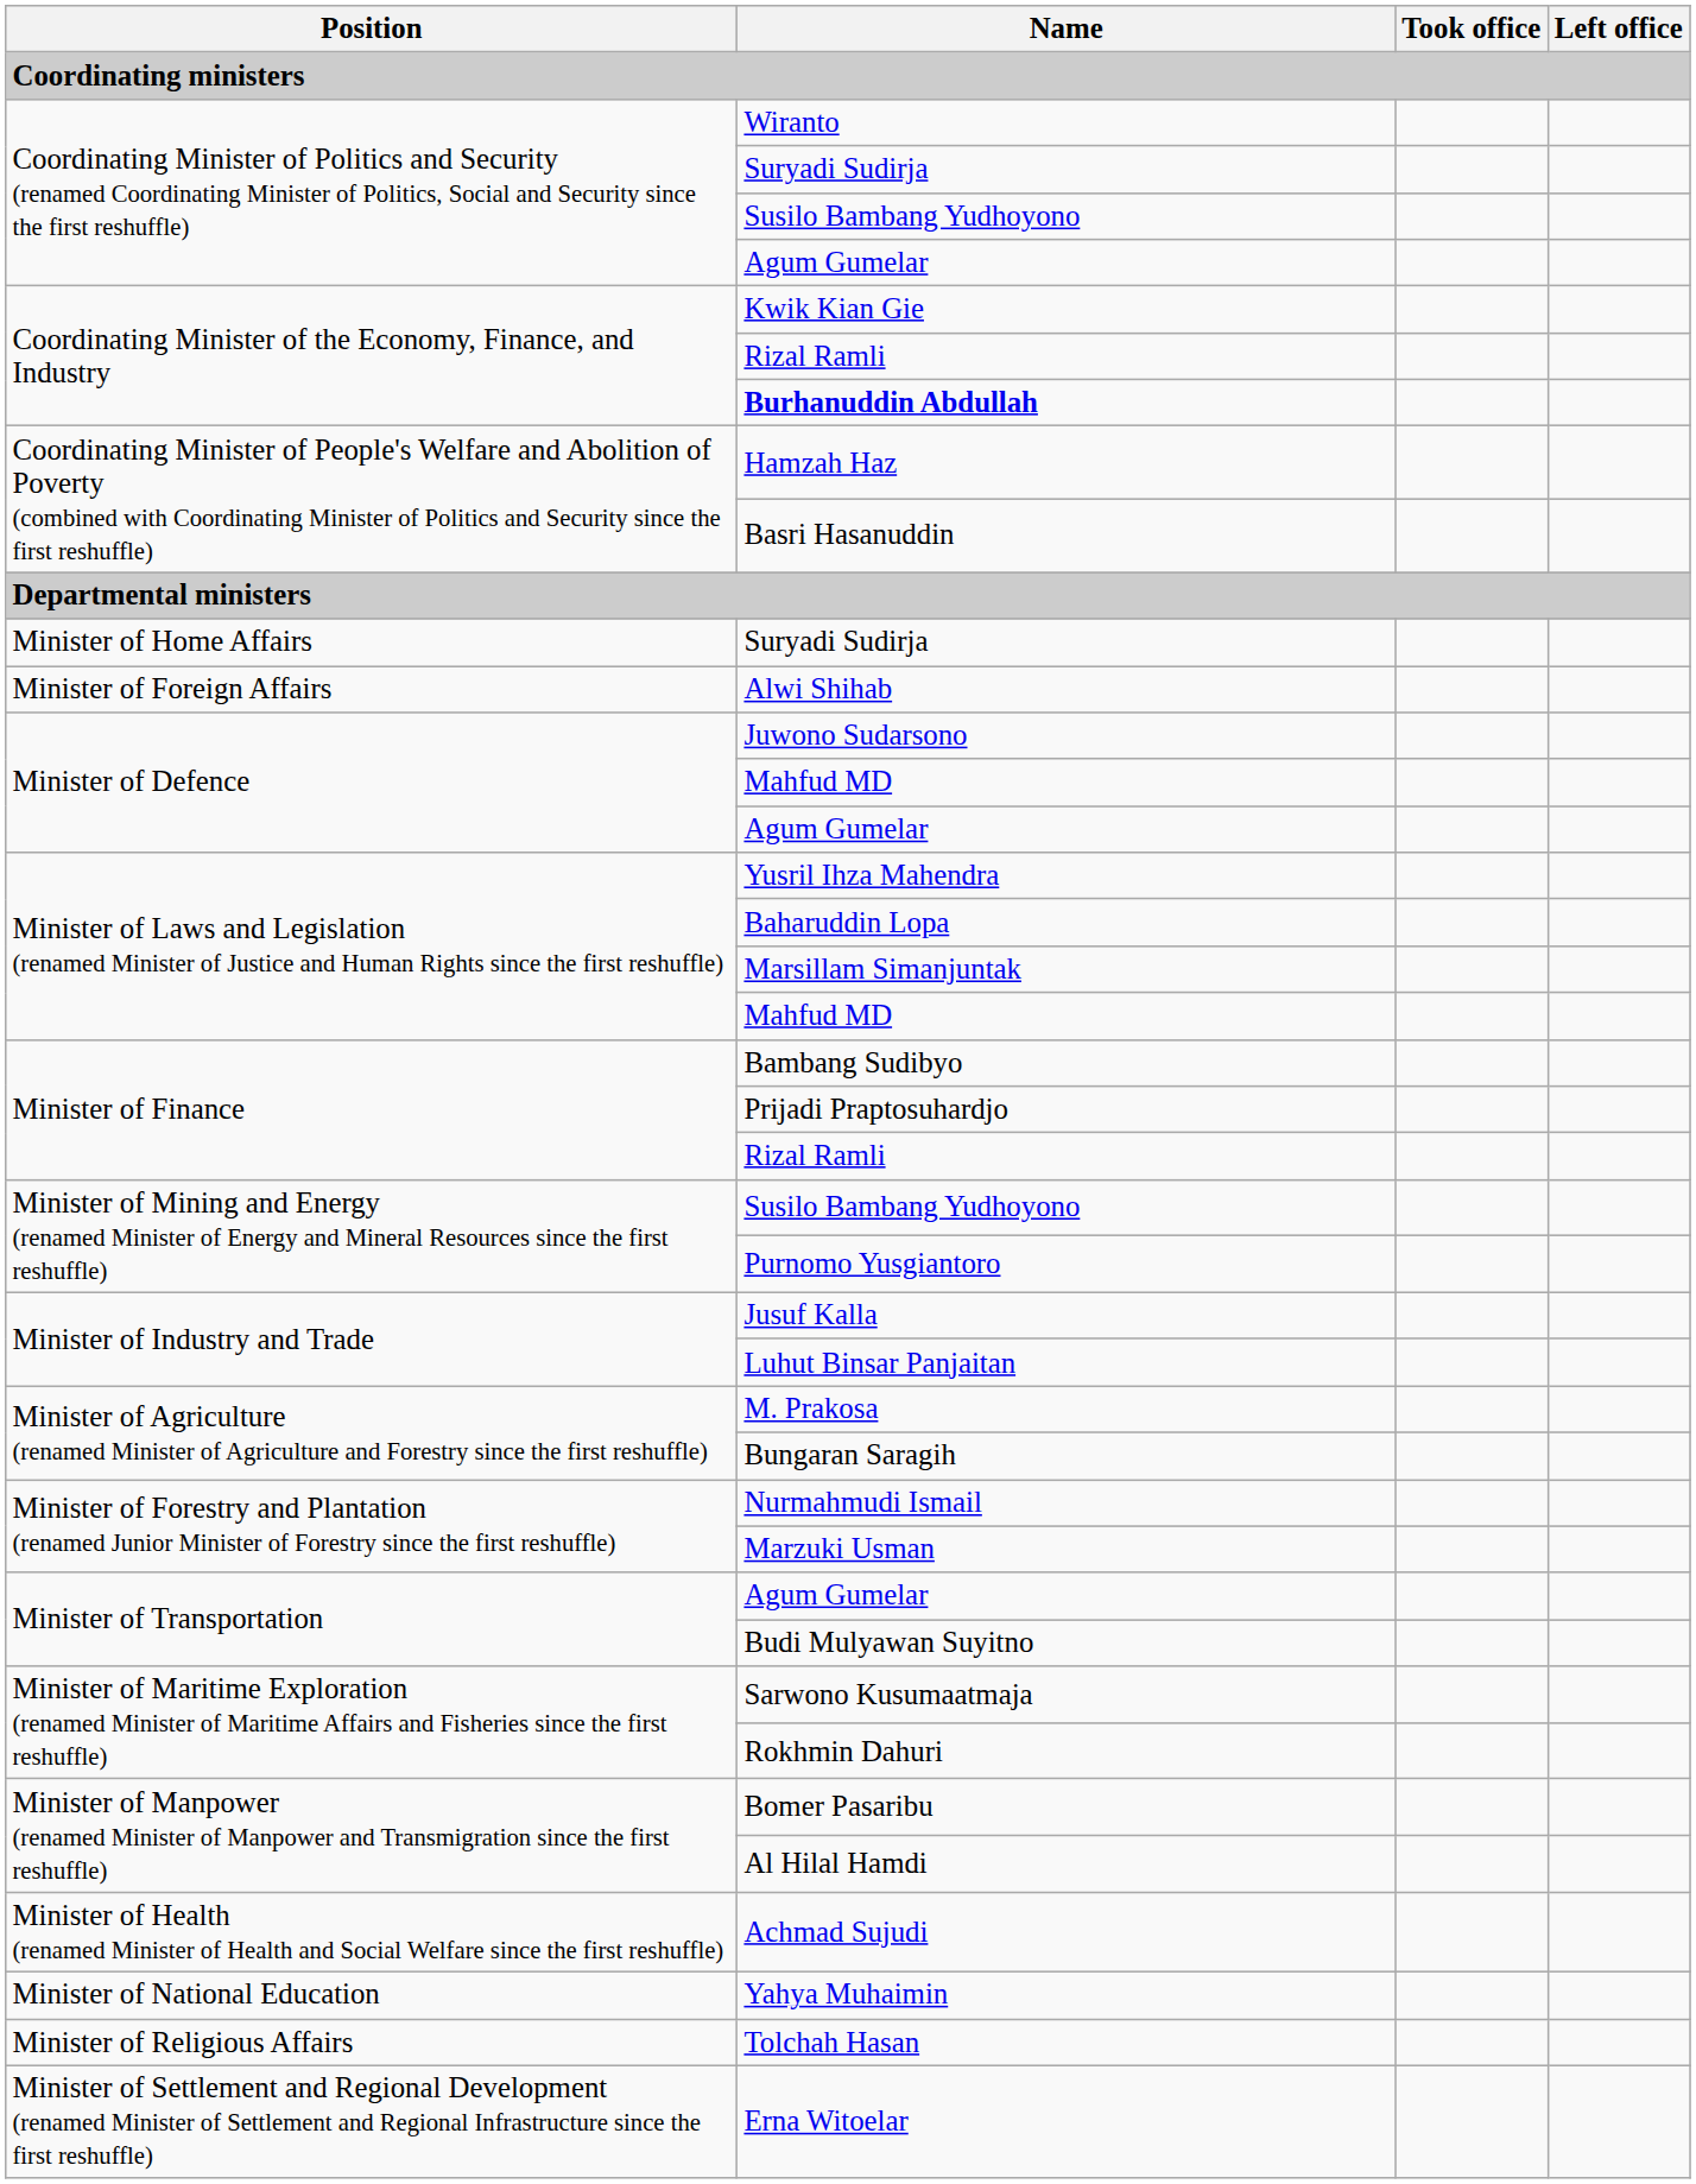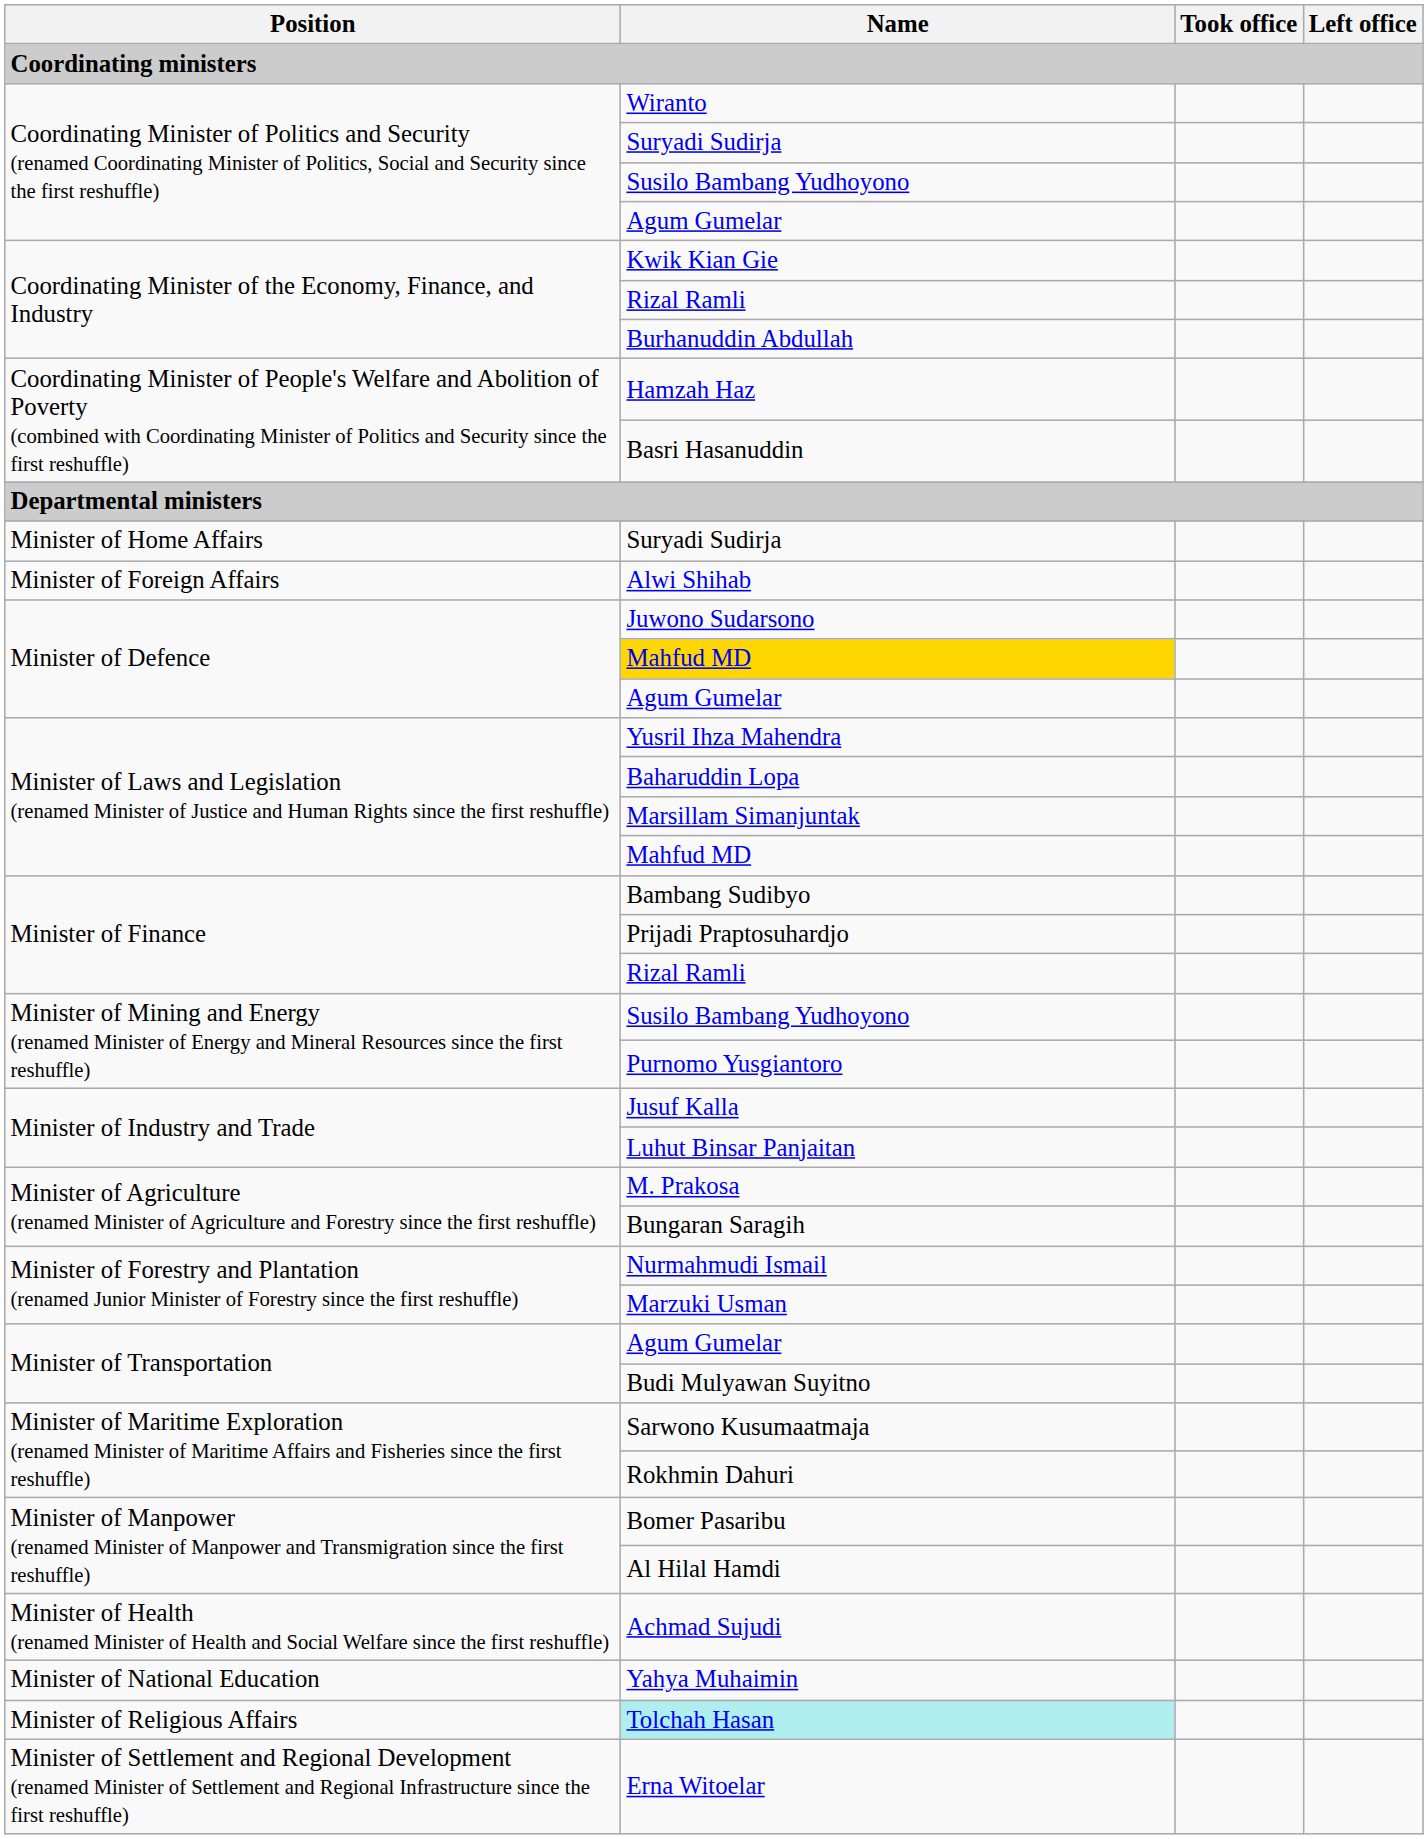Burhanuddin Abdullah | Name: bold -> normal
Minister of Defence / Mahfud MD | Name: no background -> gold background
Tolchah Hasan | Name: no background -> paleturquoise background
